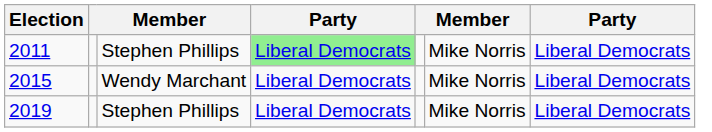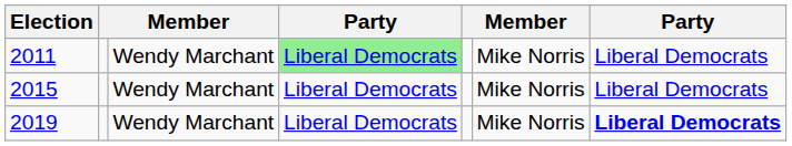2011 | column 3: Stephen Phillips -> Wendy Marchant
2019 | column 3: Stephen Phillips -> Wendy Marchant
2019 | column 7: normal -> bold
